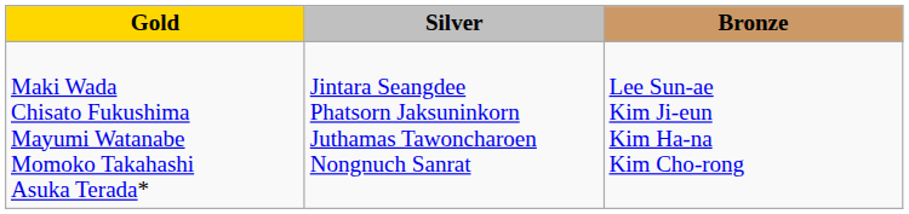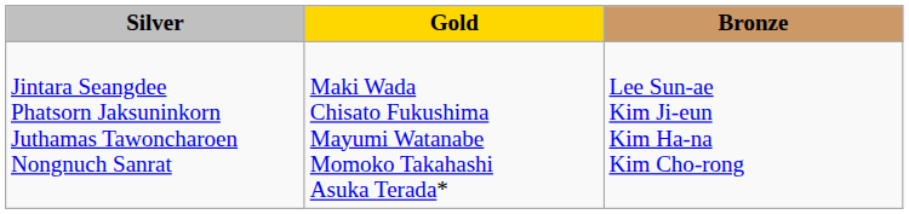columns swapped: Gold <-> Silver
